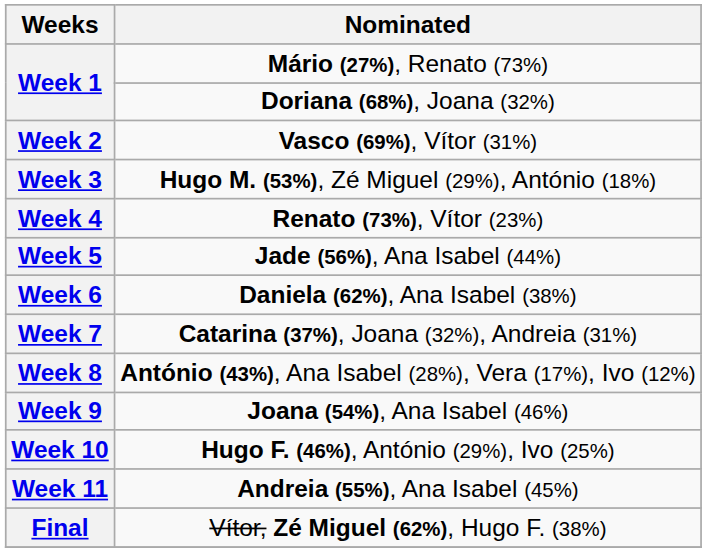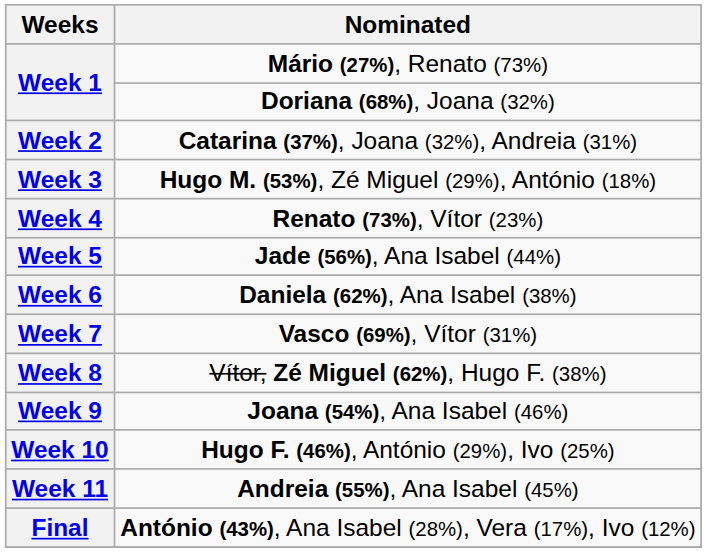row 4 | Nominated: Vasco (69%), Vítor (31%) -> Catarina (37%), Joana (32%), Andreia (31%)
row 9 | Nominated: Catarina (37%), Joana (32%), Andreia (31%) -> Vasco (69%), Vítor (31%)
row 10 | Nominated: António (43%), Ana Isabel (28%), Vera (17%), Ivo (12%) -> Vítor, Zé Miguel (62%), Hugo F. (38%)
row 14 | Nominated: Vítor, Zé Miguel (62%), Hugo F. (38%) -> António (43%), Ana Isabel (28%), Vera (17%), Ivo (12%)
